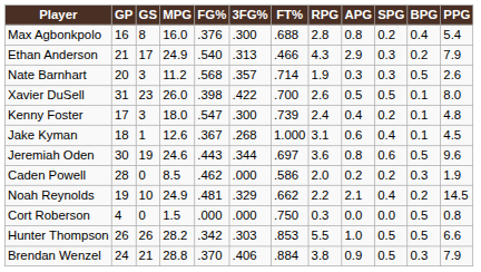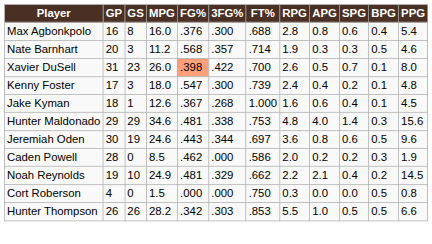Max Agbonkpolo | SPG: 0.2 -> 0.6
- row: Ethan Anderson | 21 | 17 | 24.9 | .540 | .313 | .466 | 4.3 | 2.9 | 0.3 | 0.2 | 7.9
Nate Barnhart | PPG: 2.6 -> 4.6
Xavier DuSell | FG%: no background -> lightsalmon background
Xavier DuSell | SPG: 0.5 -> 0.7
Jake Kyman | RPG: 3.1 -> 1.6
+ row: Hunter Maldonado | 29 | 29 | 34.6 | .481 | .338 | .753 | 4.8 | 4.0 | 1.4 | 0.3 | 15.6
- row: Brendan Wenzel | 24 | 21 | 28.8 | .370 | .406 | .884 | 3.8 | 0.9 | 0.5 | 0.3 | 7.9
